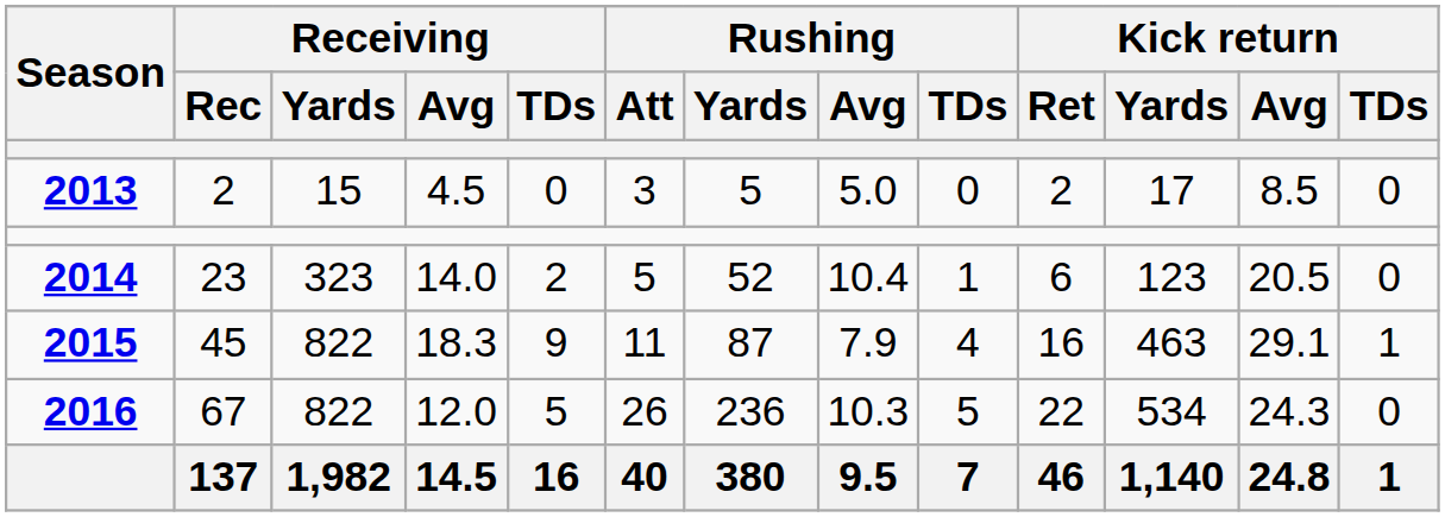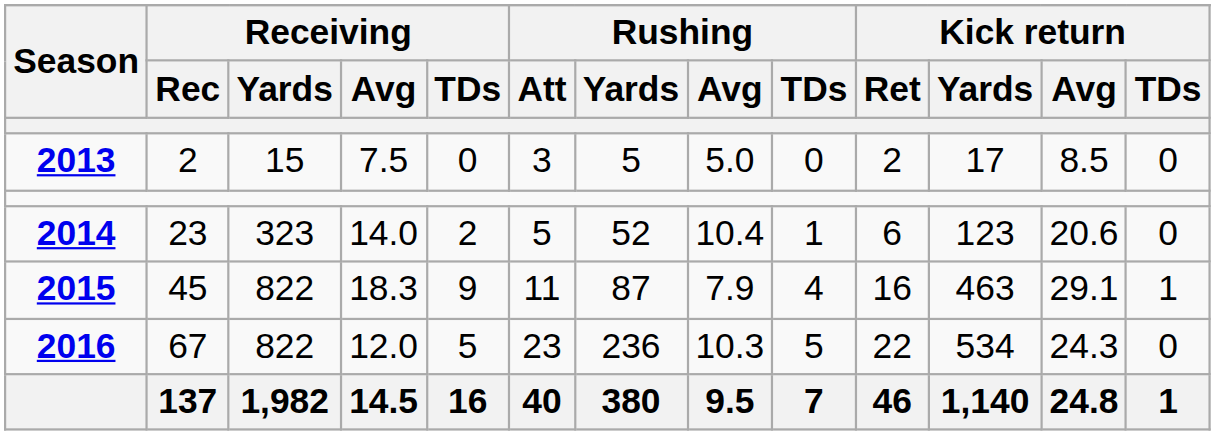2013 | Receiving / Avg: 4.5 -> 7.5
2014 | Kick return / Avg: 20.5 -> 20.6
2016 | Rushing / Att: 26 -> 23
